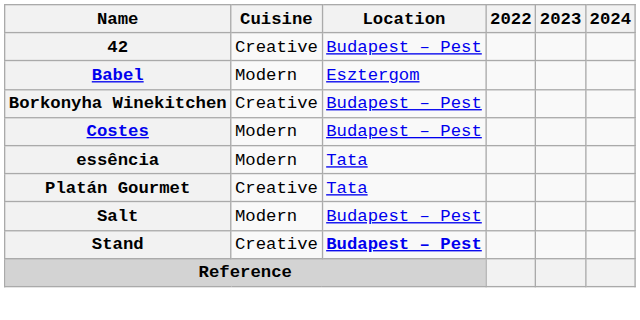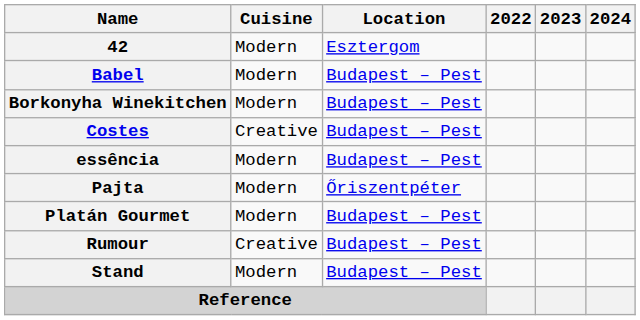42 | Cuisine: Creative -> Modern
42 | Location: Budapest – Pest -> Esztergom
Babel | Location: Esztergom -> Budapest – Pest
Borkonyha Winekitchen | Cuisine: Creative -> Modern
Costes | Cuisine: Modern -> Creative
essência | Location: Tata -> Budapest – Pest
+ row: Pajta | Modern | Őriszentpéter
Platán Gourmet | Cuisine: Creative -> Modern
Platán Gourmet | Location: Tata -> Budapest – Pest
+ row: Rumour | Creative | Budapest – Pest
- row: Salt | Modern | Budapest – Pest
Stand | Cuisine: Creative -> Modern
Stand | Location: bold -> normal
